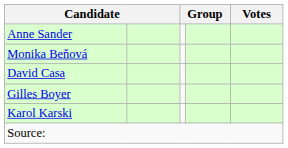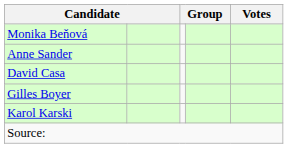rows swapped: Anne Sander <-> Monika Beňová
